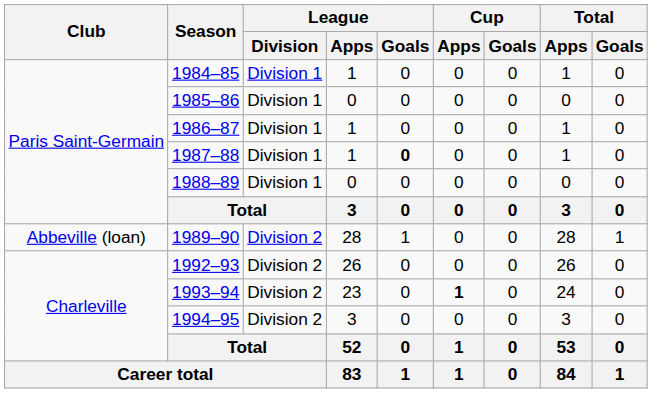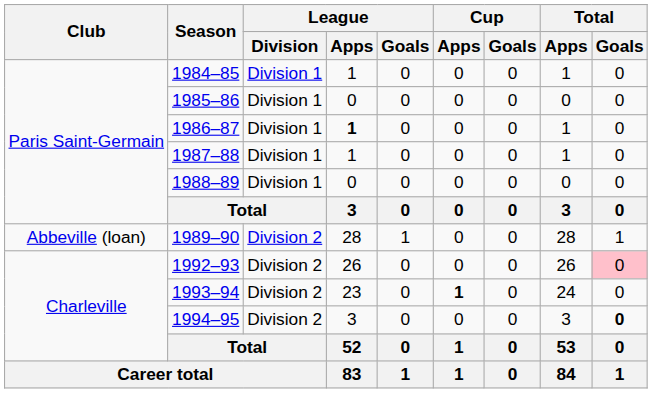1986–87 | League / Apps: normal -> bold
1987–88 | League / Goals: bold -> normal
1992–93 | Total / Goals: no background -> pink background
1994–95 | Total / Goals: normal -> bold
